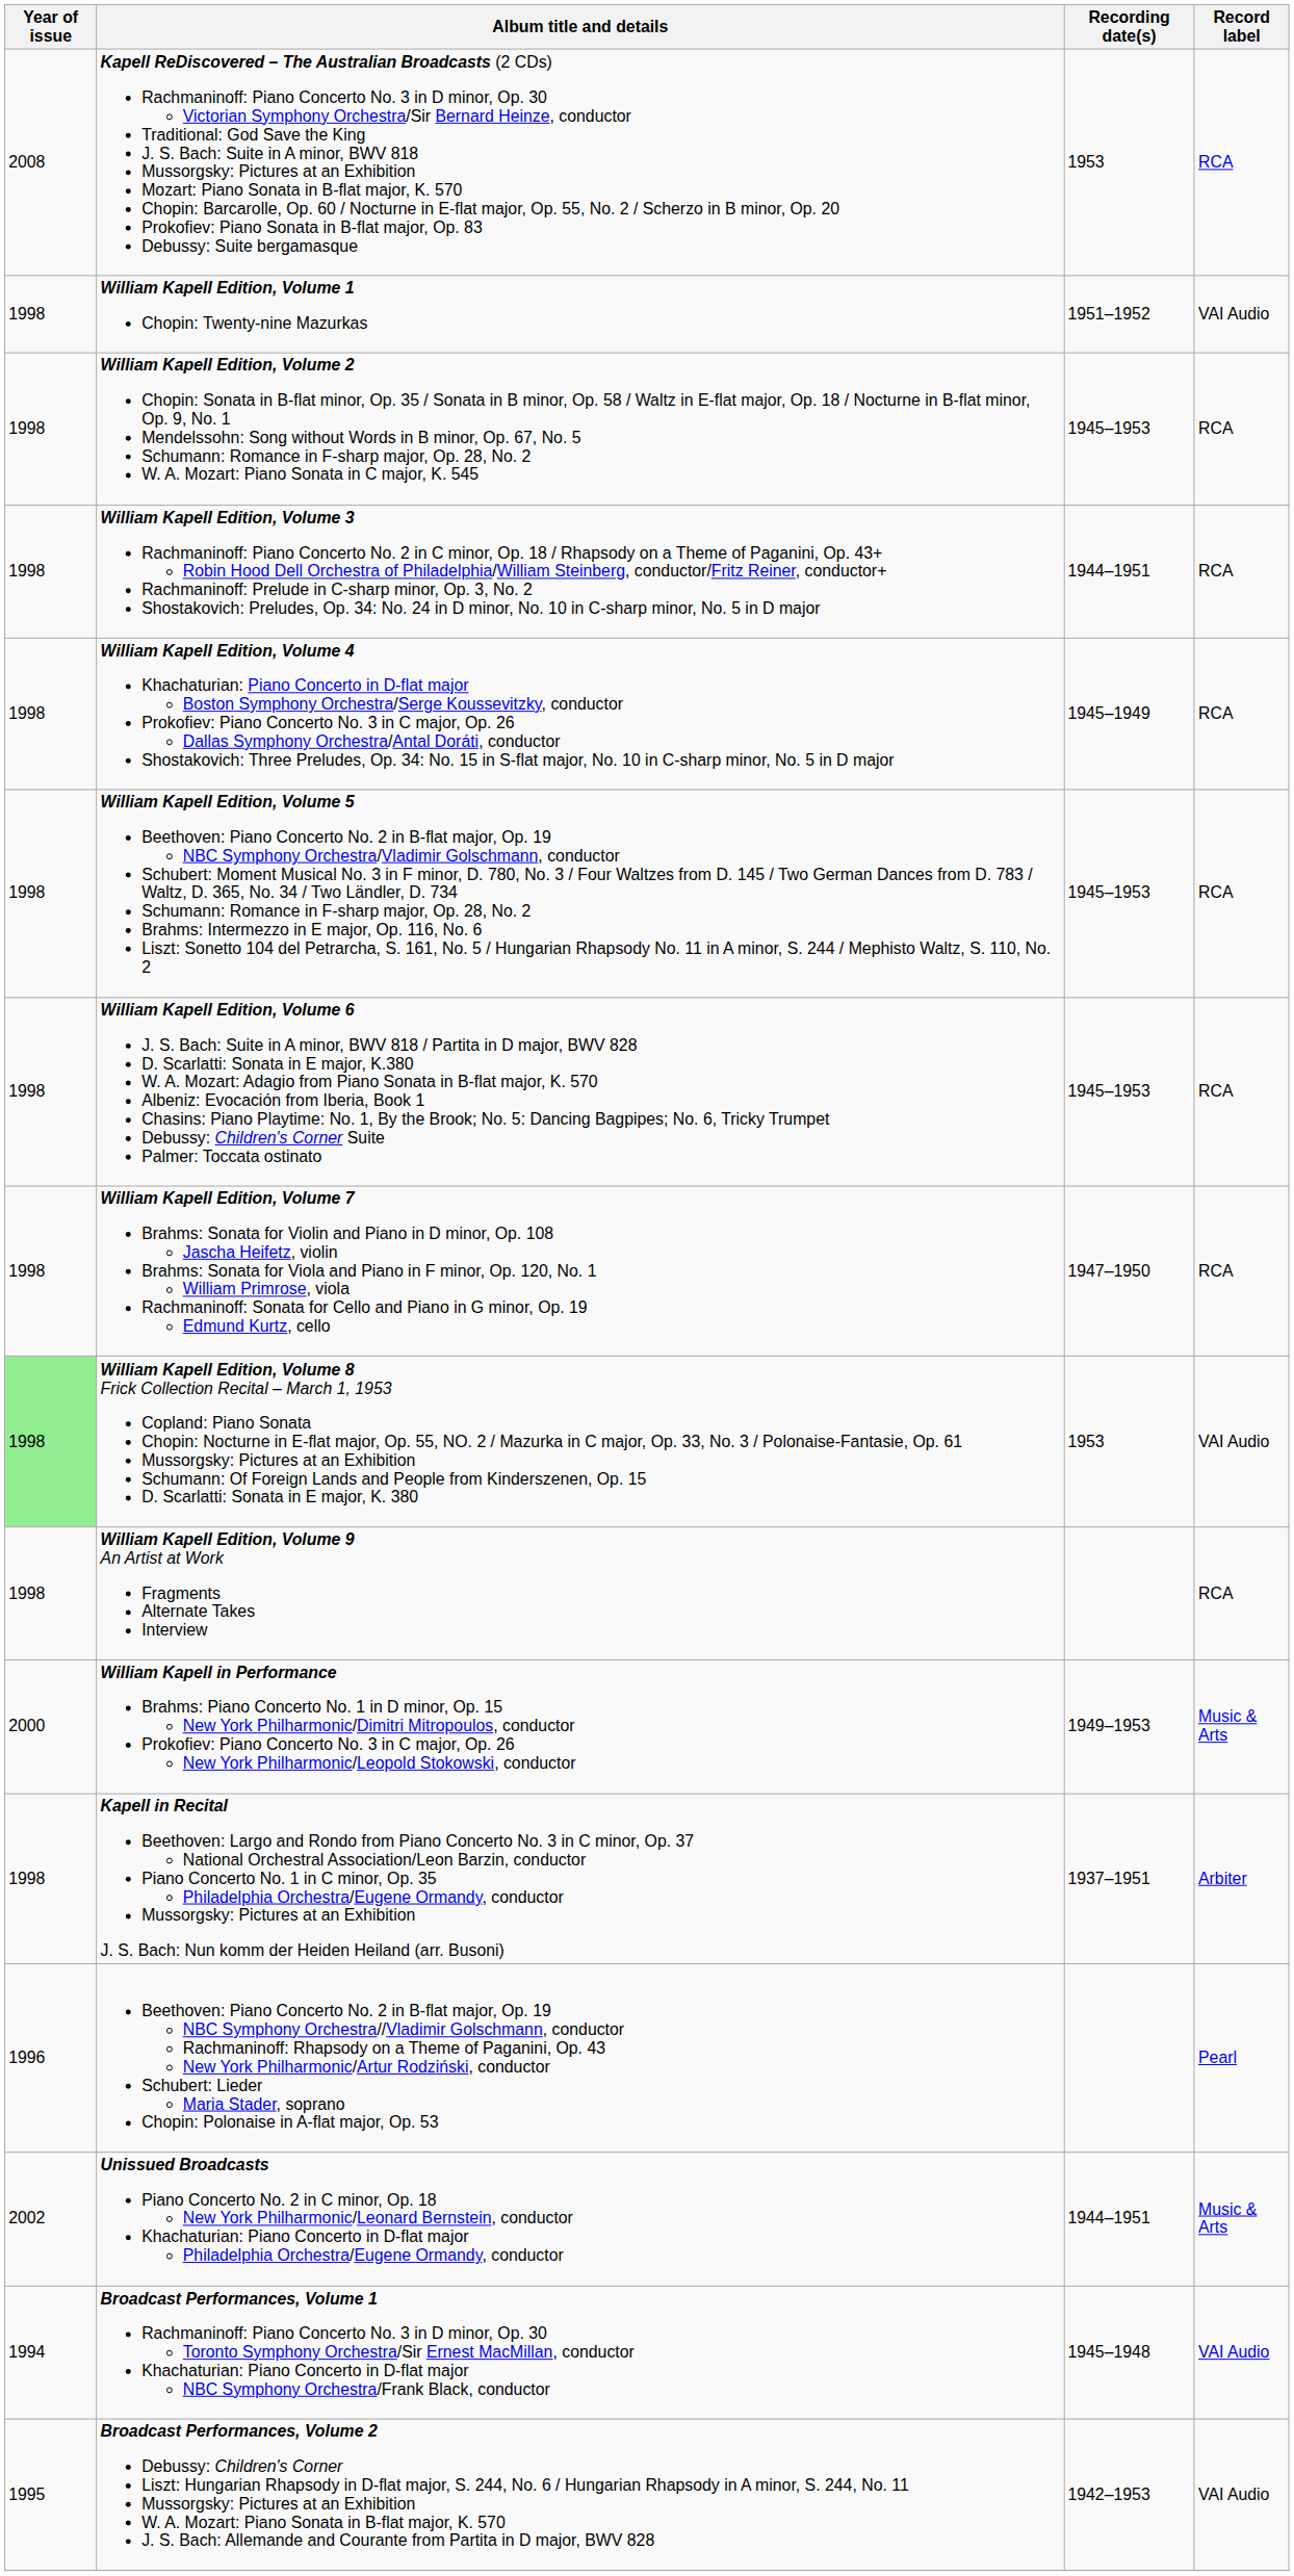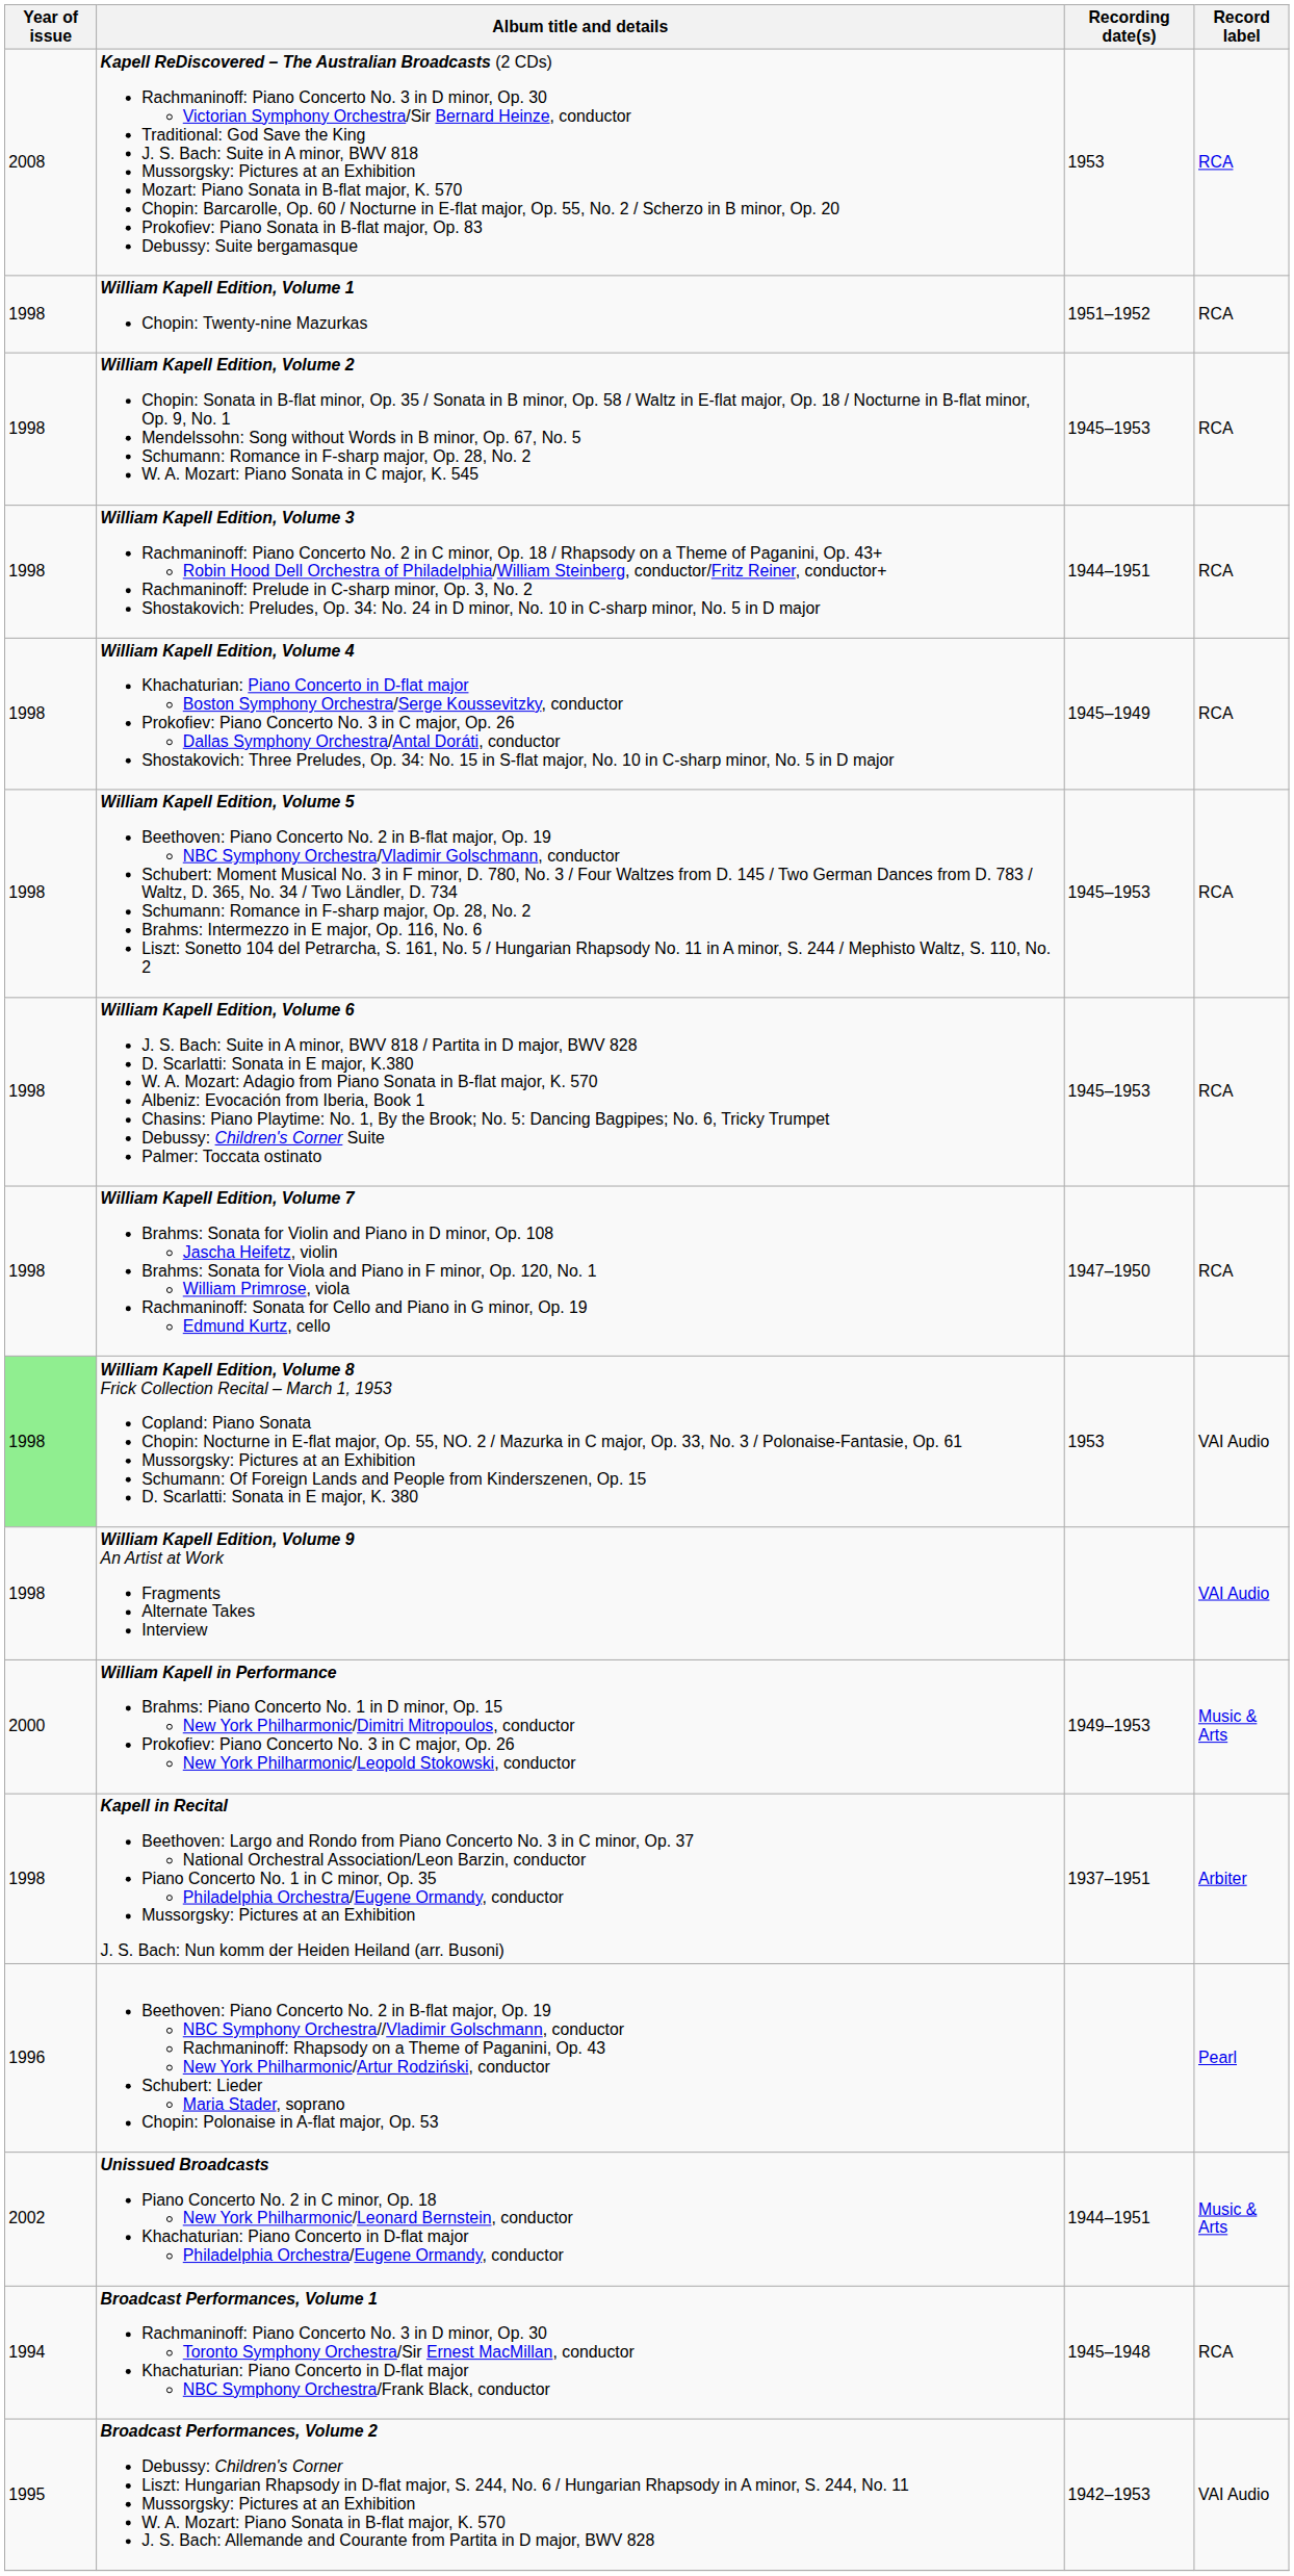row 3 | Record label: VAI Audio -> RCA
row 11 | Record label: RCA -> VAI Audio
row 16 | Record label: VAI Audio -> RCA
